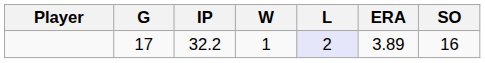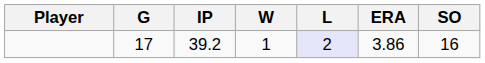row 2 | IP: 32.2 -> 39.2
row 2 | ERA: 3.89 -> 3.86
